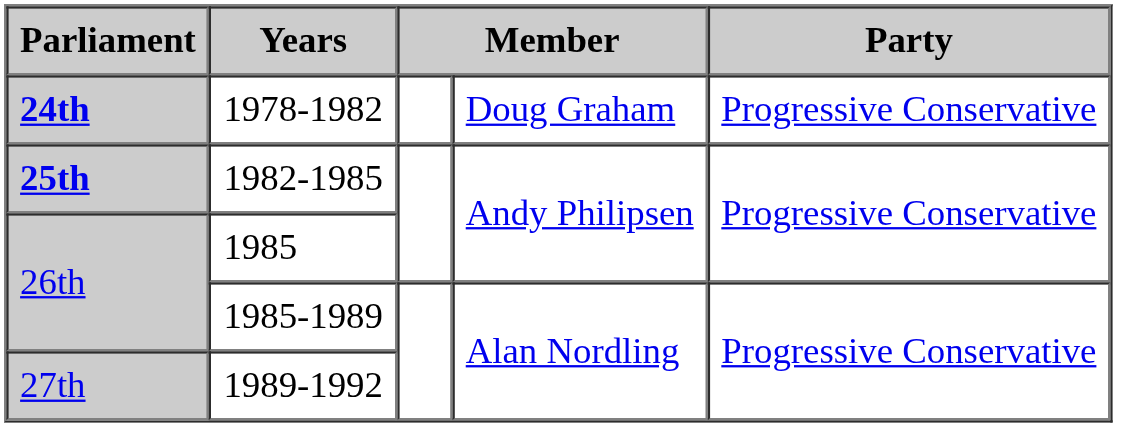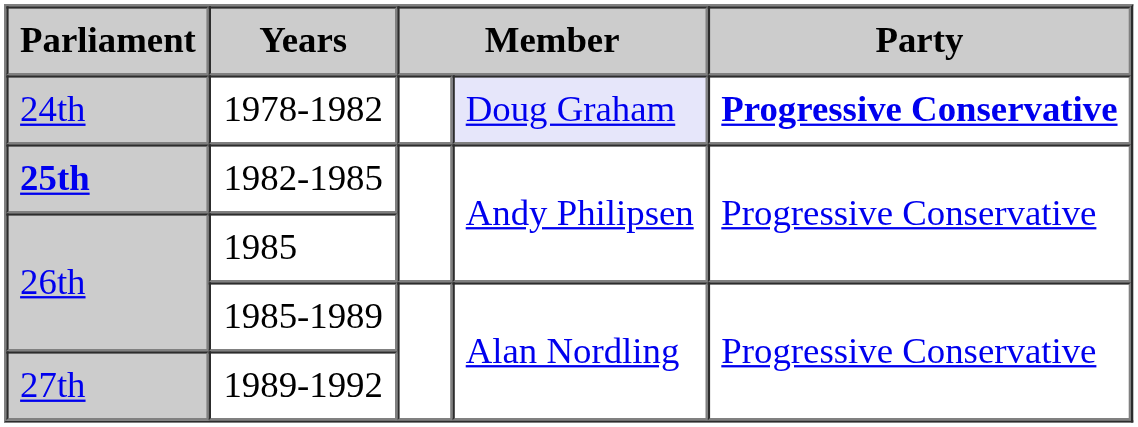1978-1982 | Parliament: bold -> normal
1978-1982 | column 4: no background -> lavender background
1978-1982 | Party: normal -> bold
